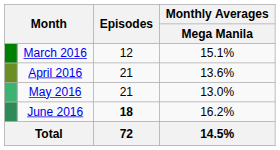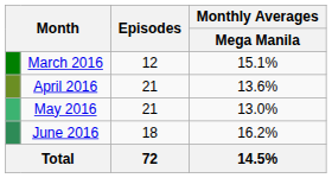June 2016 | Episodes: bold -> normal
